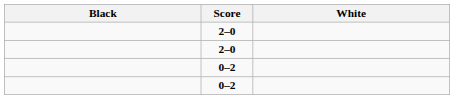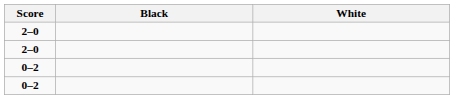columns swapped: Black <-> Score
